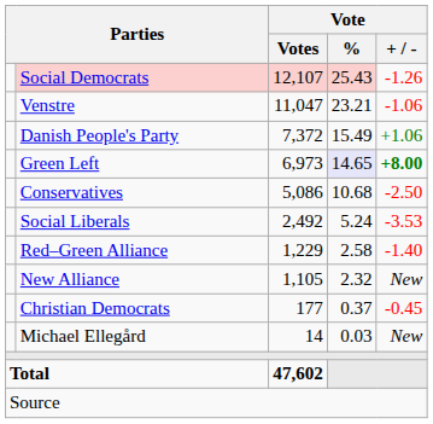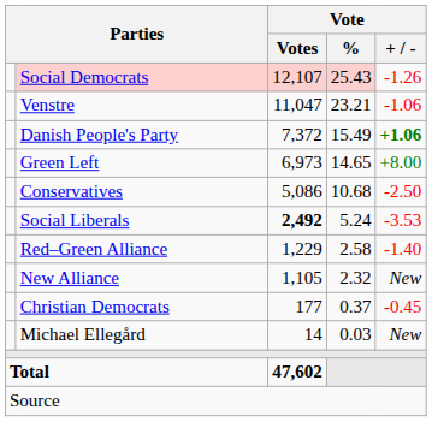Danish People's Party | Vote / + / -: normal -> bold
Green Left | Vote / %: lavender background -> no background
Green Left | Vote / + / -: bold -> normal
Social Liberals | Vote / Votes: normal -> bold
